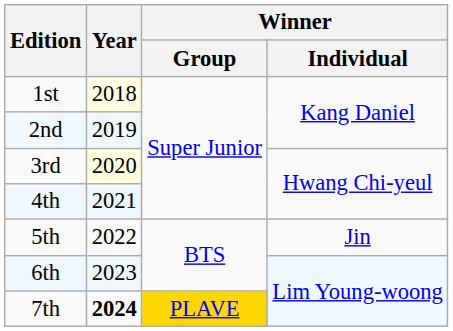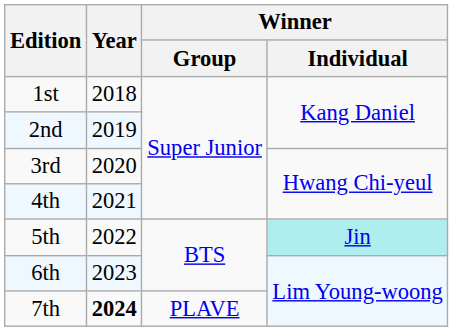1st | Year: lightyellow background -> no background
3rd | Year: lightyellow background -> no background
5th | Winner / Individual: no background -> paleturquoise background
7th | Winner / Group: gold background -> no background
